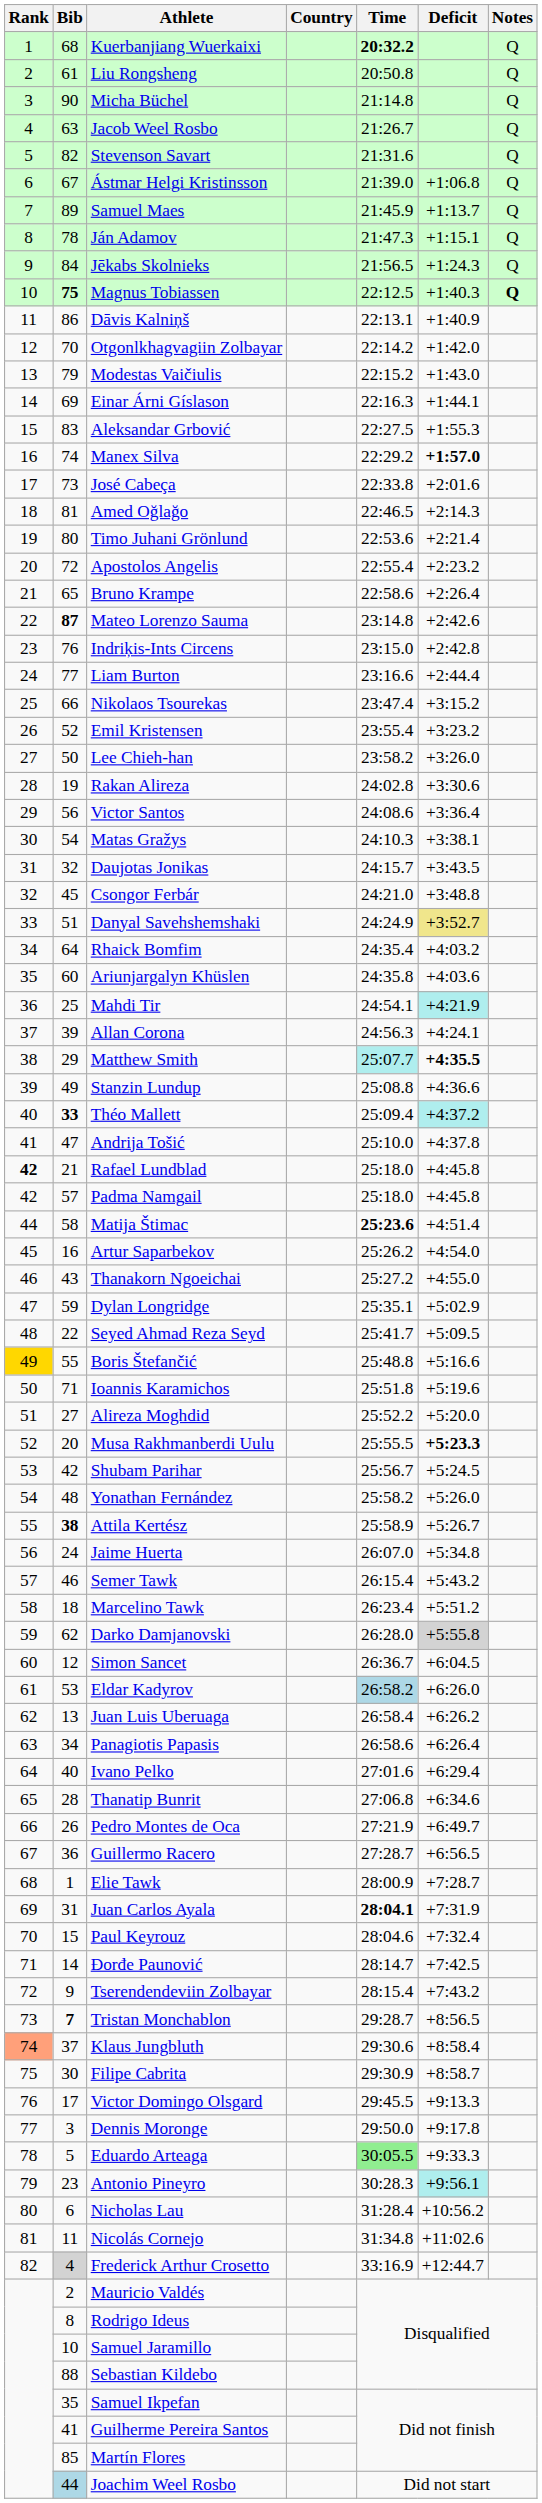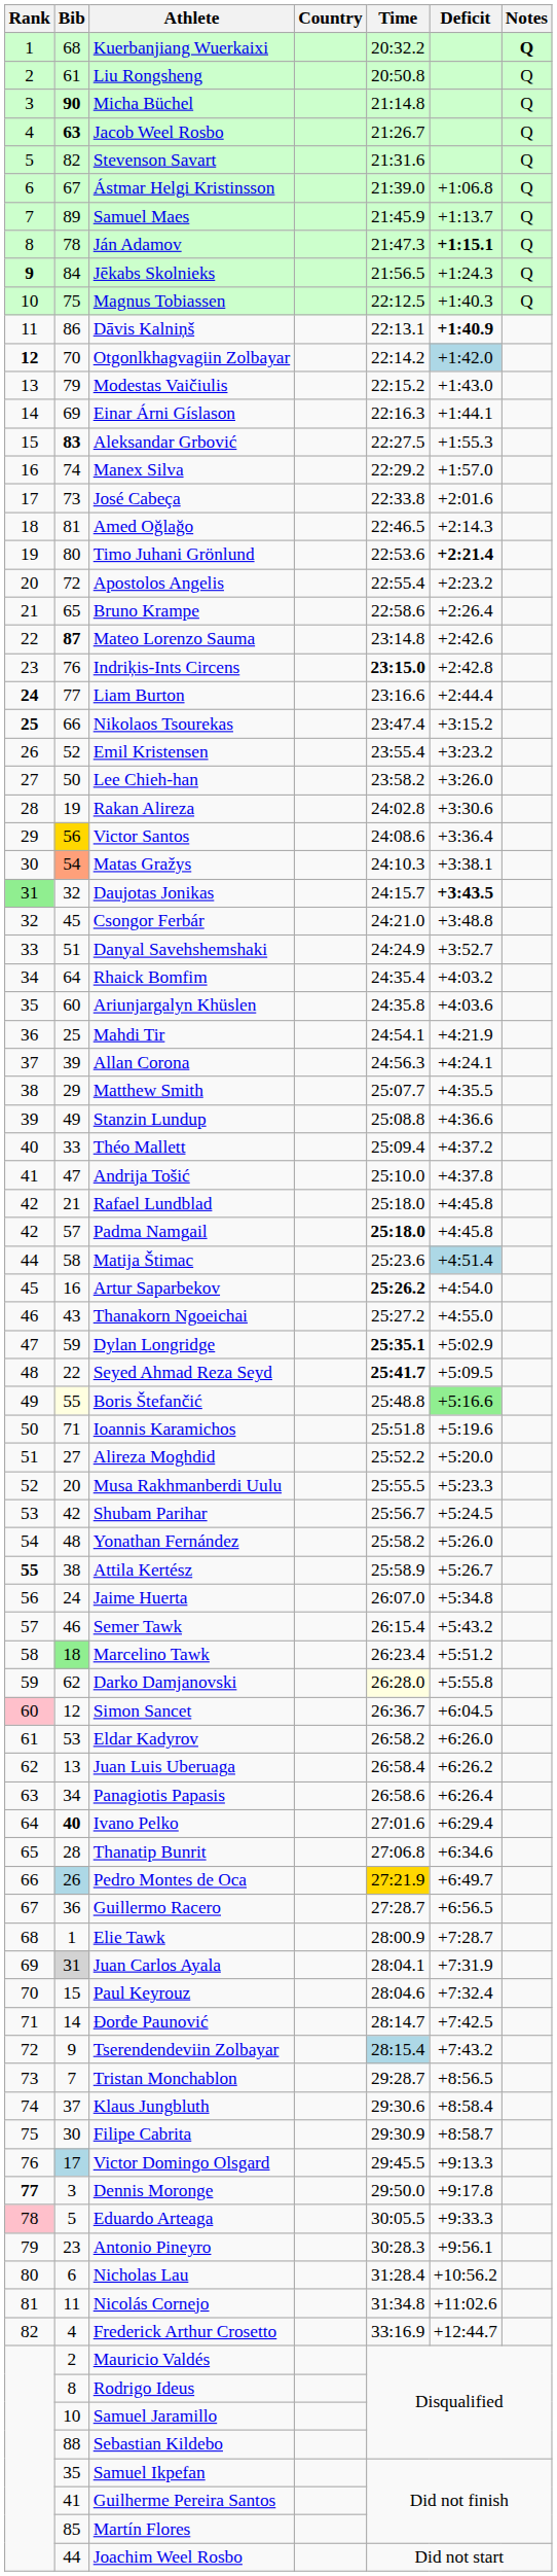Kuerbanjiang Wuerkaixi | Time: bold -> normal
Kuerbanjiang Wuerkaixi | Notes: normal -> bold
Micha Büchel | Bib: normal -> bold
Jacob Weel Rosbo | Bib: normal -> bold
Ján Adamov | Deficit: normal -> bold
Jēkabs Skolnieks | Rank: normal -> bold
Magnus Tobiassen | Bib: bold -> normal
Magnus Tobiassen | Notes: bold -> normal
Dāvis Kalniņš | Deficit: normal -> bold
Otgonlkhagvagiin Zolbayar | Rank: normal -> bold
Otgonlkhagvagiin Zolbayar | Deficit: no background -> lightblue background
Aleksandar Grbović | Bib: normal -> bold
Manex Silva | Deficit: bold -> normal
Timo Juhani Grönlund | Deficit: normal -> bold
Indriķis-Ints Circens | Time: normal -> bold
Liam Burton | Rank: normal -> bold
Nikolaos Tsourekas | Rank: normal -> bold
Victor Santos | Bib: no background -> gold background
Matas Gražys | Bib: no background -> lightsalmon background
Daujotas Jonikas | Rank: no background -> lightgreen background
Daujotas Jonikas | Deficit: normal -> bold
Danyal Savehshemshaki | Deficit: khaki background -> no background
Mahdi Tir | Deficit: paleturquoise background -> no background
Matthew Smith | Time: paleturquoise background -> no background
Matthew Smith | Deficit: bold -> normal
Théo Mallett | Bib: bold -> normal
Théo Mallett | Deficit: paleturquoise background -> no background
Rafael Lundblad | Rank: bold -> normal
Padma Namgail | Time: normal -> bold
Matija Štimac | Time: bold -> normal
Matija Štimac | Deficit: no background -> lightblue background
Artur Saparbekov | Time: normal -> bold
Dylan Longridge | Time: normal -> bold
Seyed Ahmad Reza Seyd | Time: normal -> bold
Boris Štefančić | Rank: gold background -> no background
Boris Štefančić | Bib: no background -> lightyellow background
Boris Štefančić | Deficit: no background -> lightgreen background
Musa Rakhmanberdi Uulu | Deficit: bold -> normal
Attila Kertész | Rank: normal -> bold
Attila Kertész | Bib: bold -> normal
Marcelino Tawk | Bib: no background -> lightgreen background
Darko Damjanovski | Time: no background -> lightyellow background
Darko Damjanovski | Deficit: lightgrey background -> no background
Simon Sancet | Rank: no background -> pink background
Eldar Kadyrov | Time: lightblue background -> no background
Ivano Pelko | Bib: normal -> bold
Pedro Montes de Oca | Bib: no background -> lightblue background
Pedro Montes de Oca | Time: no background -> gold background
Juan Carlos Ayala | Bib: no background -> lightgrey background
Juan Carlos Ayala | Time: bold -> normal
Tserendendeviin Zolbayar | Time: no background -> lightblue background
Tristan Monchablon | Bib: bold -> normal
Klaus Jungbluth | Rank: lightsalmon background -> no background
Victor Domingo Olsgard | Bib: no background -> lightblue background
Dennis Moronge | Rank: normal -> bold
Eduardo Arteaga | Rank: no background -> pink background
Eduardo Arteaga | Time: lightgreen background -> no background
Antonio Pineyro | Deficit: paleturquoise background -> no background
Frederick Arthur Crosetto | Bib: lightgrey background -> no background
Joachim Weel Rosbo | Bib: lightblue background -> no background
